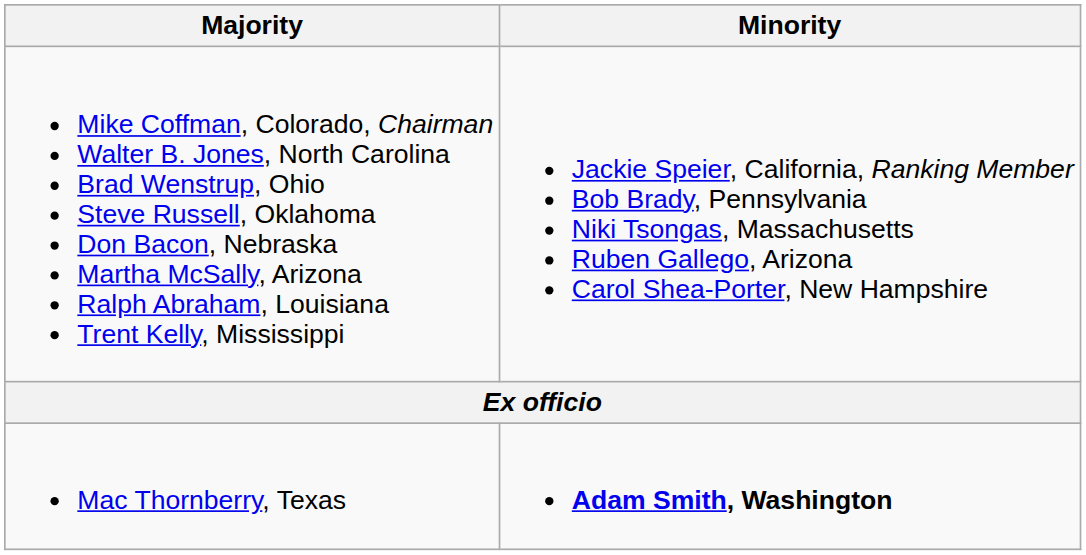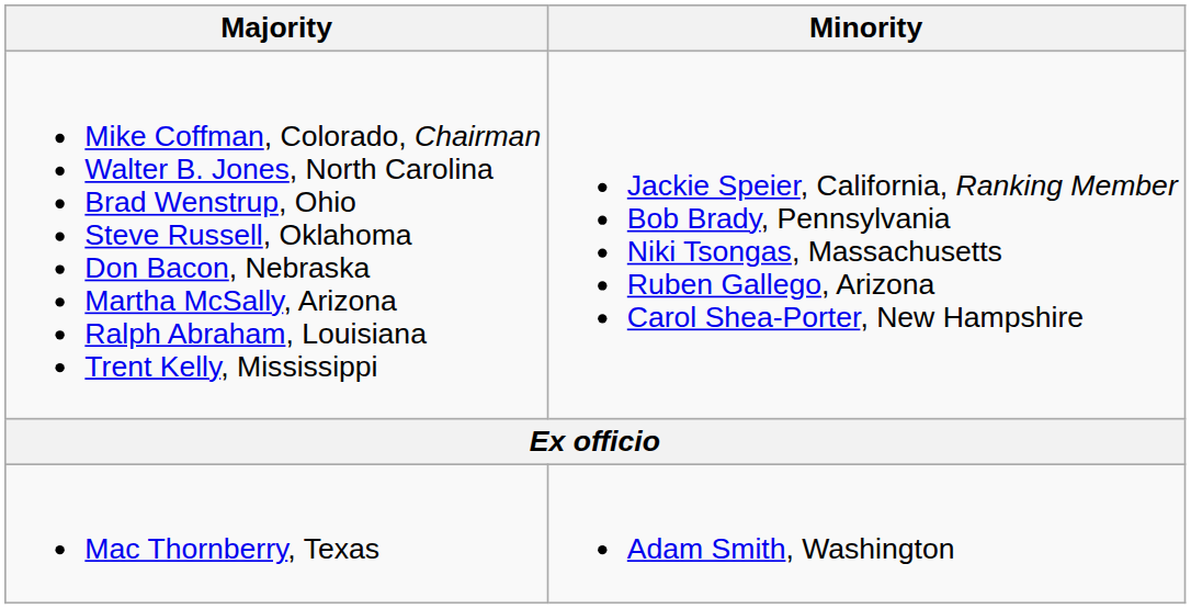Mac Thornberry, Texas | Minority: bold -> normal
